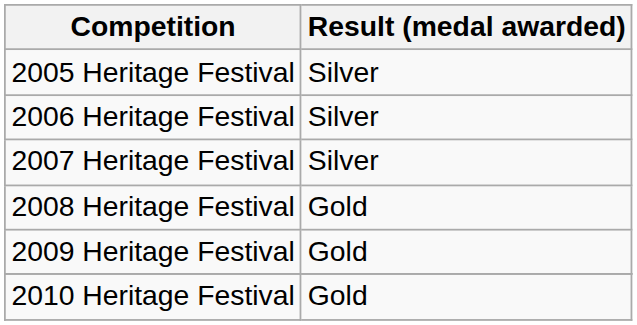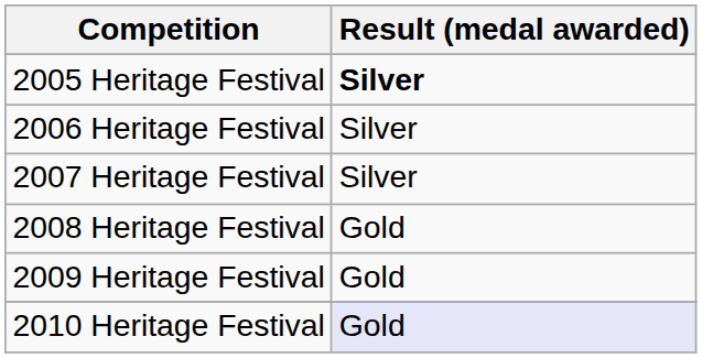2005 Heritage Festival | Result (medal awarded): normal -> bold
2010 Heritage Festival | Result (medal awarded): no background -> lavender background
